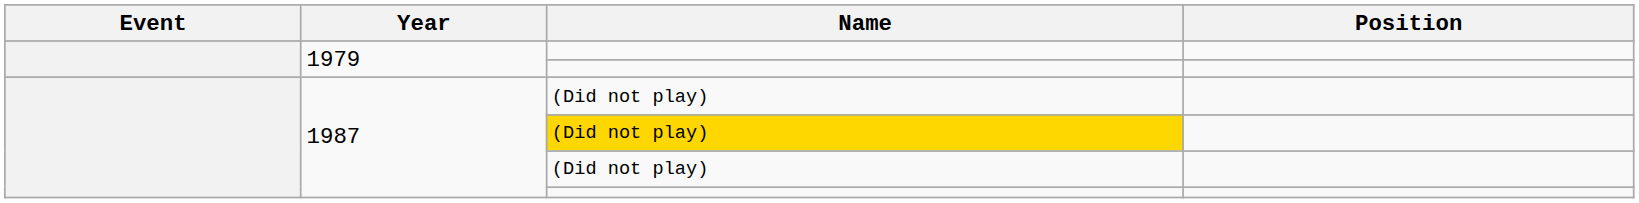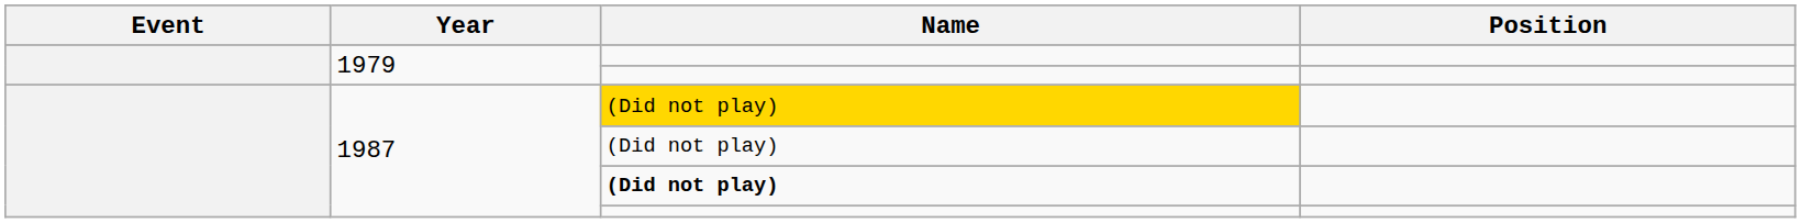row 4 | Name: no background -> gold background
row 5 | Name: gold background -> no background
row 6 | Name: normal -> bold
